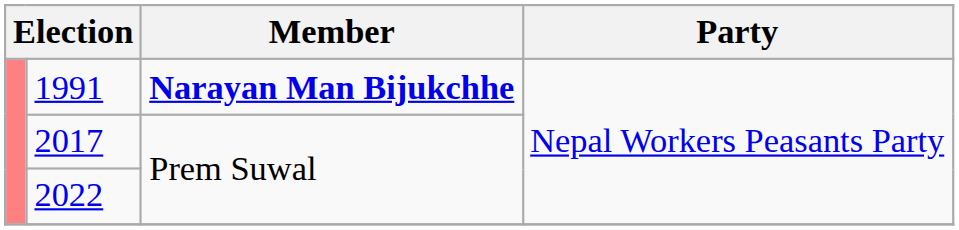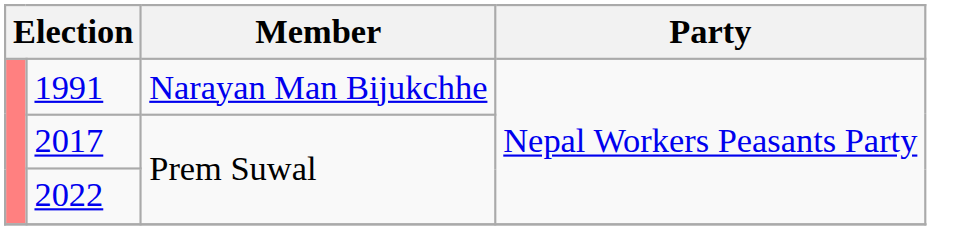1991 | Member: bold -> normal
